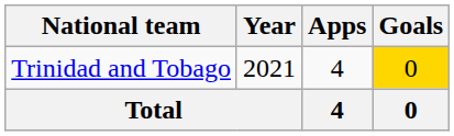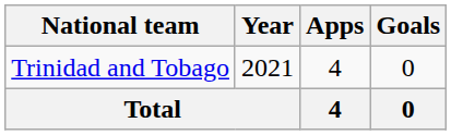Trinidad and Tobago | Goals: gold background -> no background
